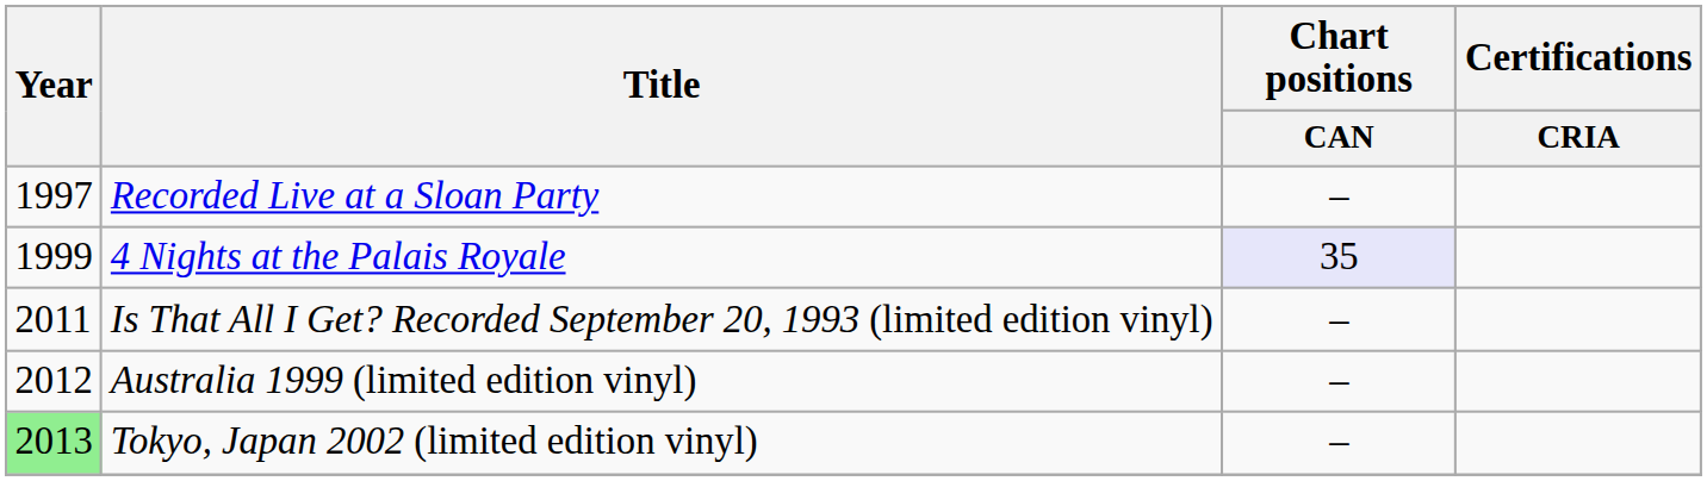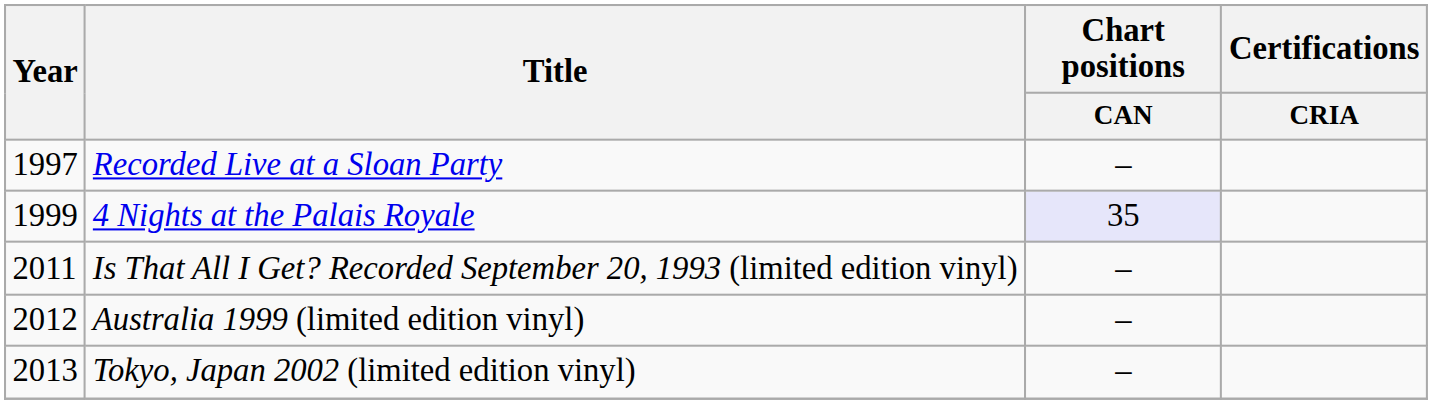Tokyo, Japan 2002 (limited edition vinyl) | Year: lightgreen background -> no background
